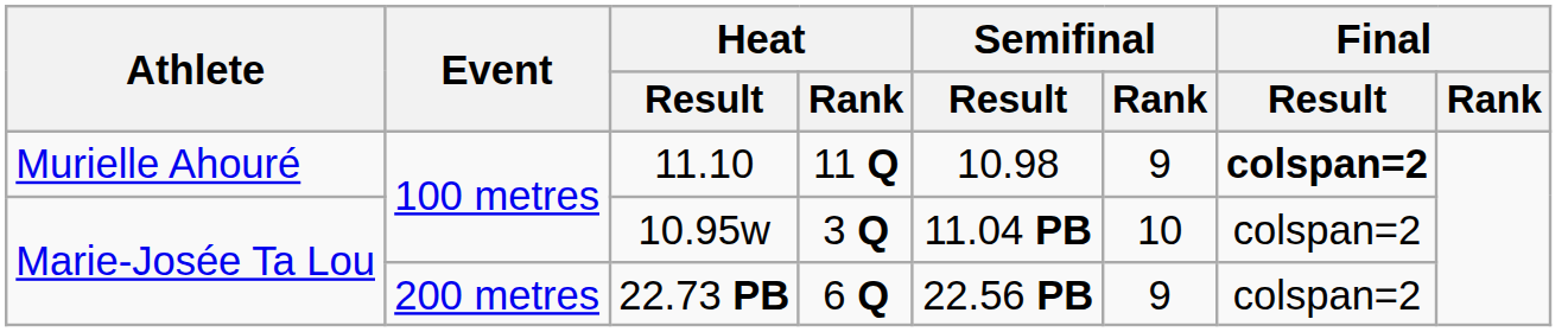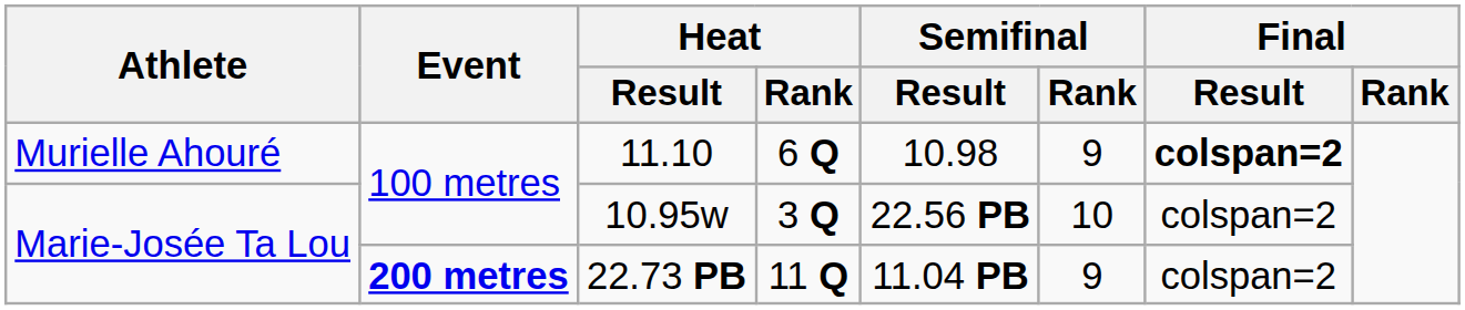11.10 | Heat / Rank: 11 Q -> 6 Q
10.95w | Semifinal / Result: 11.04 PB -> 22.56 PB
22.73 PB | Event: normal -> bold
22.73 PB | Heat / Rank: 6 Q -> 11 Q
22.73 PB | Semifinal / Result: 22.56 PB -> 11.04 PB
